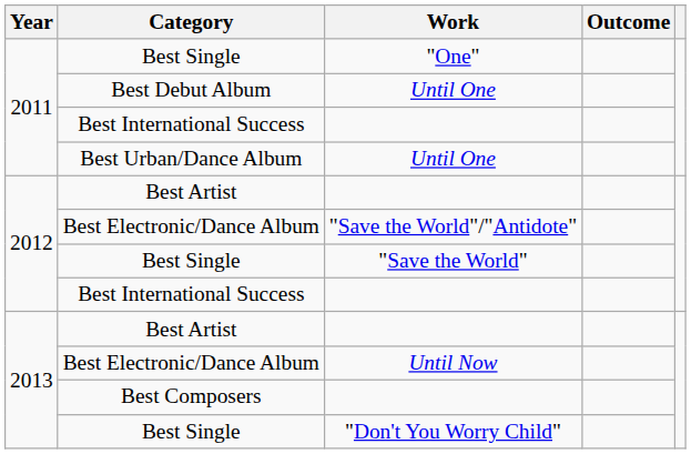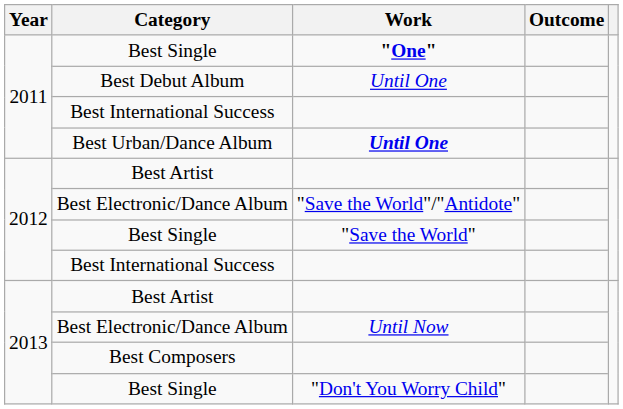2011 / Best Single | Work: normal -> bold
Best Urban/Dance Album | Work: normal -> bold
